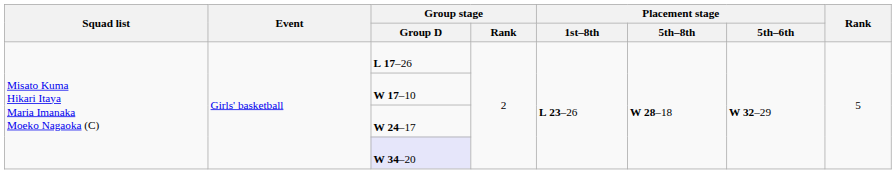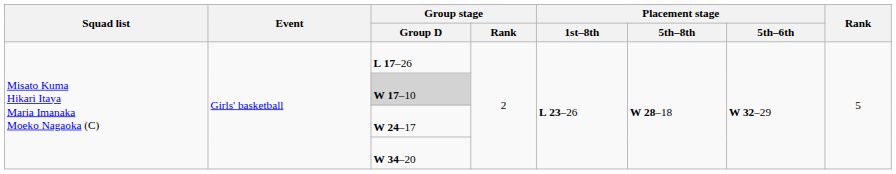W 17–10 | Group stage / Group D: no background -> lightgrey background
W 34–20 | Group stage / Group D: lavender background -> no background
